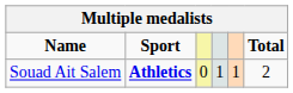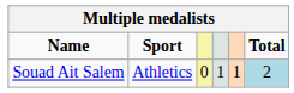Souad Ait Salem | Sport: bold -> normal
Souad Ait Salem | Total: no background -> lightblue background
